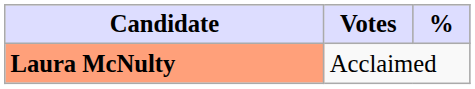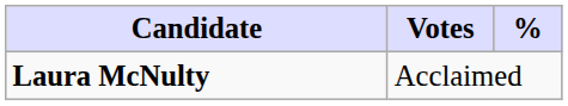Laura McNulty | Candidate: lightsalmon background -> no background
